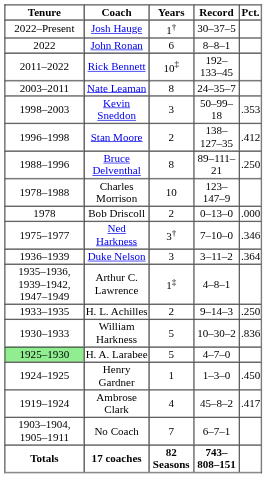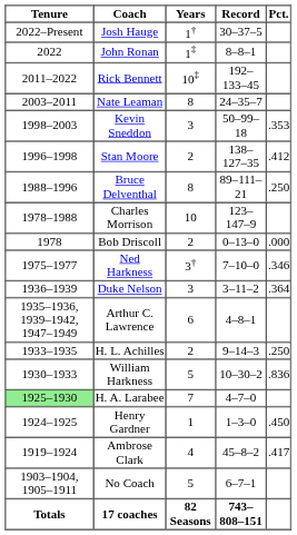John Ronan | Years: 6 -> 1‡
Arthur C. Lawrence | Years: 1‡ -> 6
H. A. Larabee | Years: 5 -> 7
No Coach | Years: 7 -> 5
